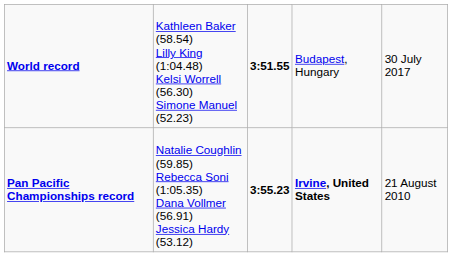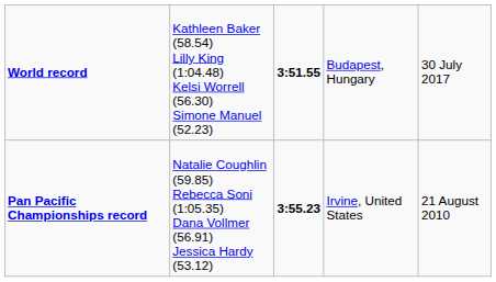Pan Pacific Championships record | column 4: bold -> normal
